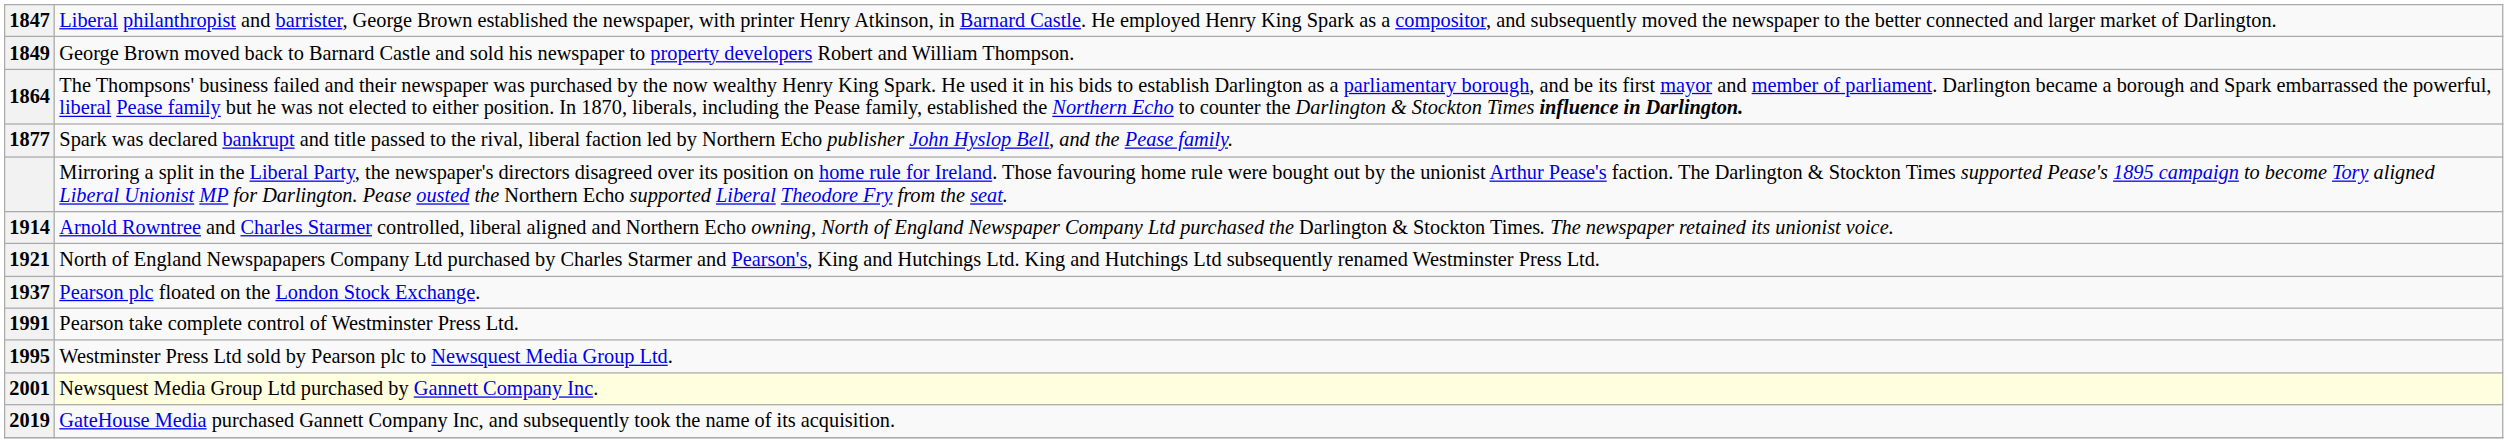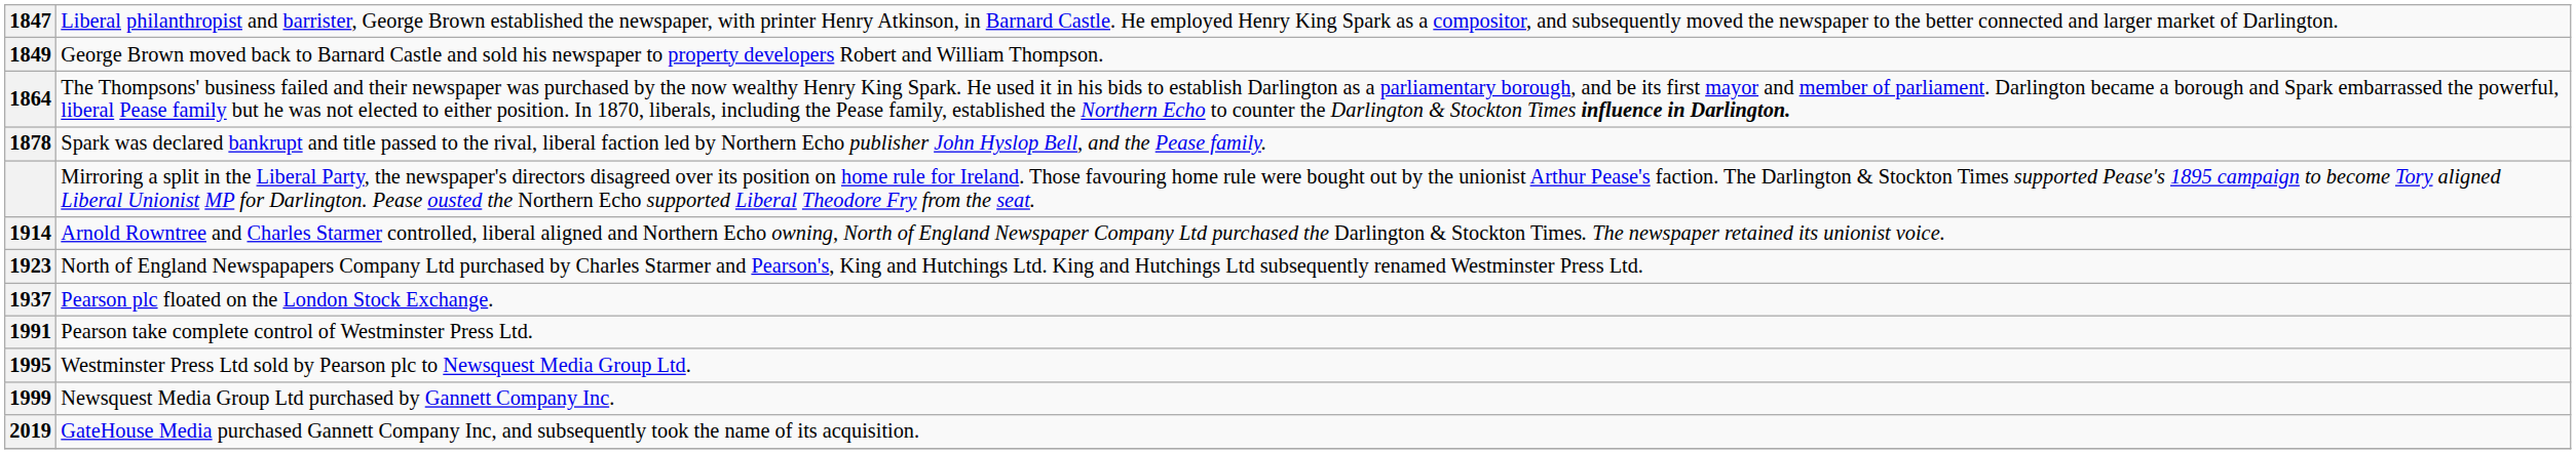row 4 | column 1: 1877 -> 1878
row 7 | column 1: 1921 -> 1923
row 11 | column 1: 2001 -> 1999
row 11 | column 2: lightyellow background -> no background
